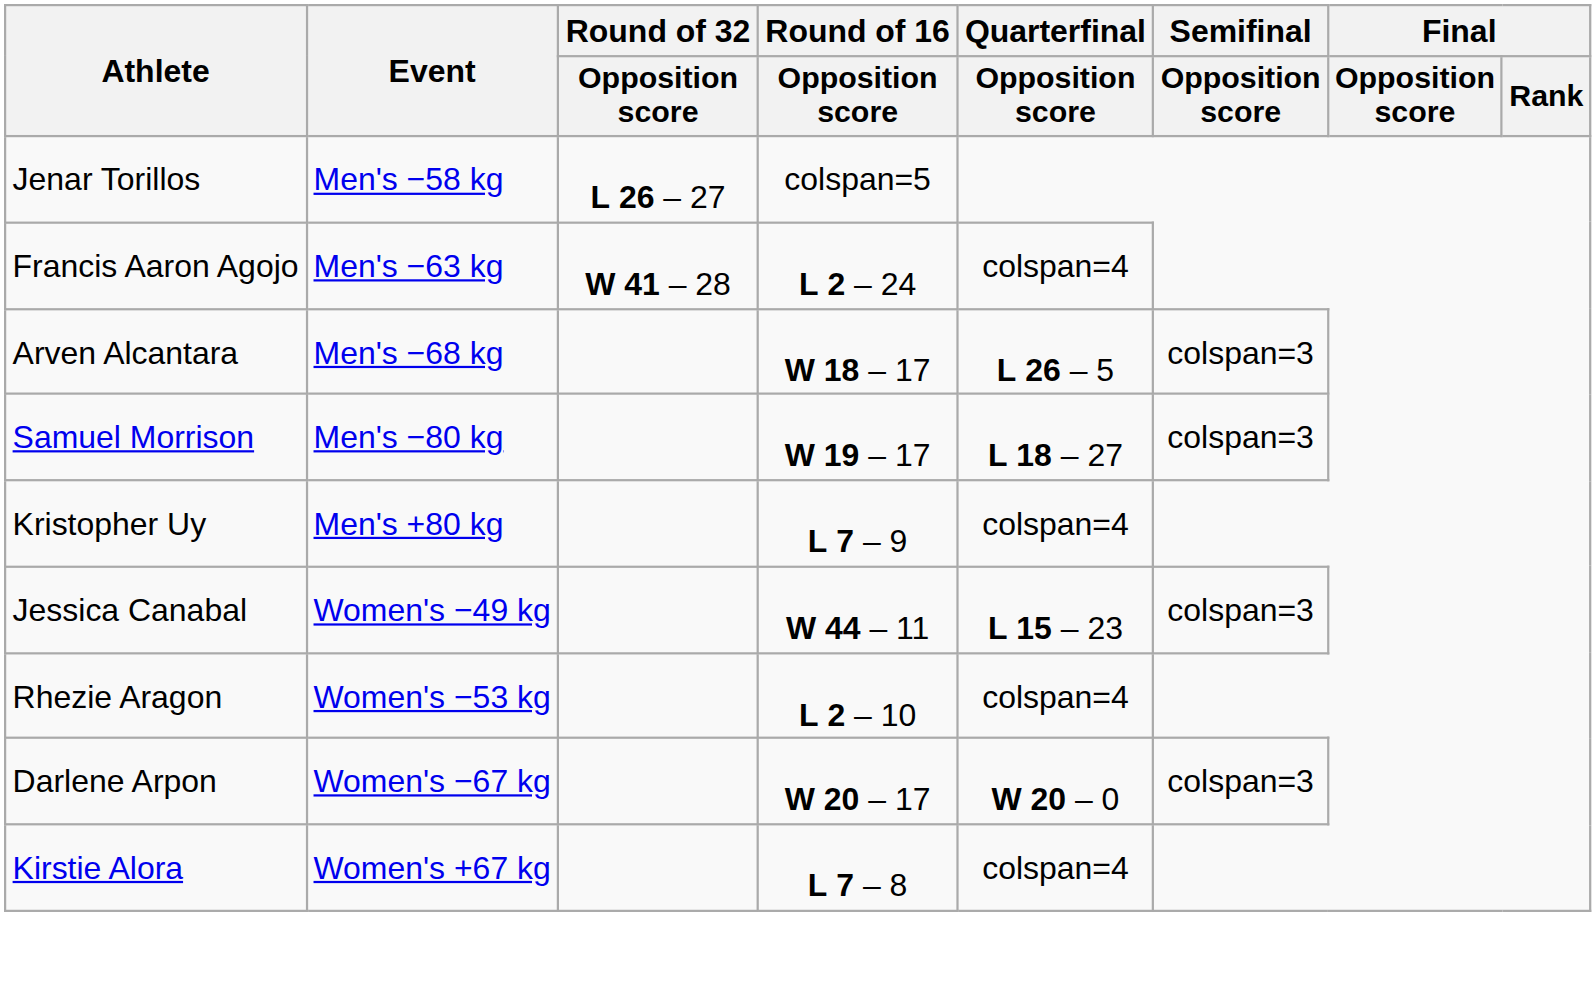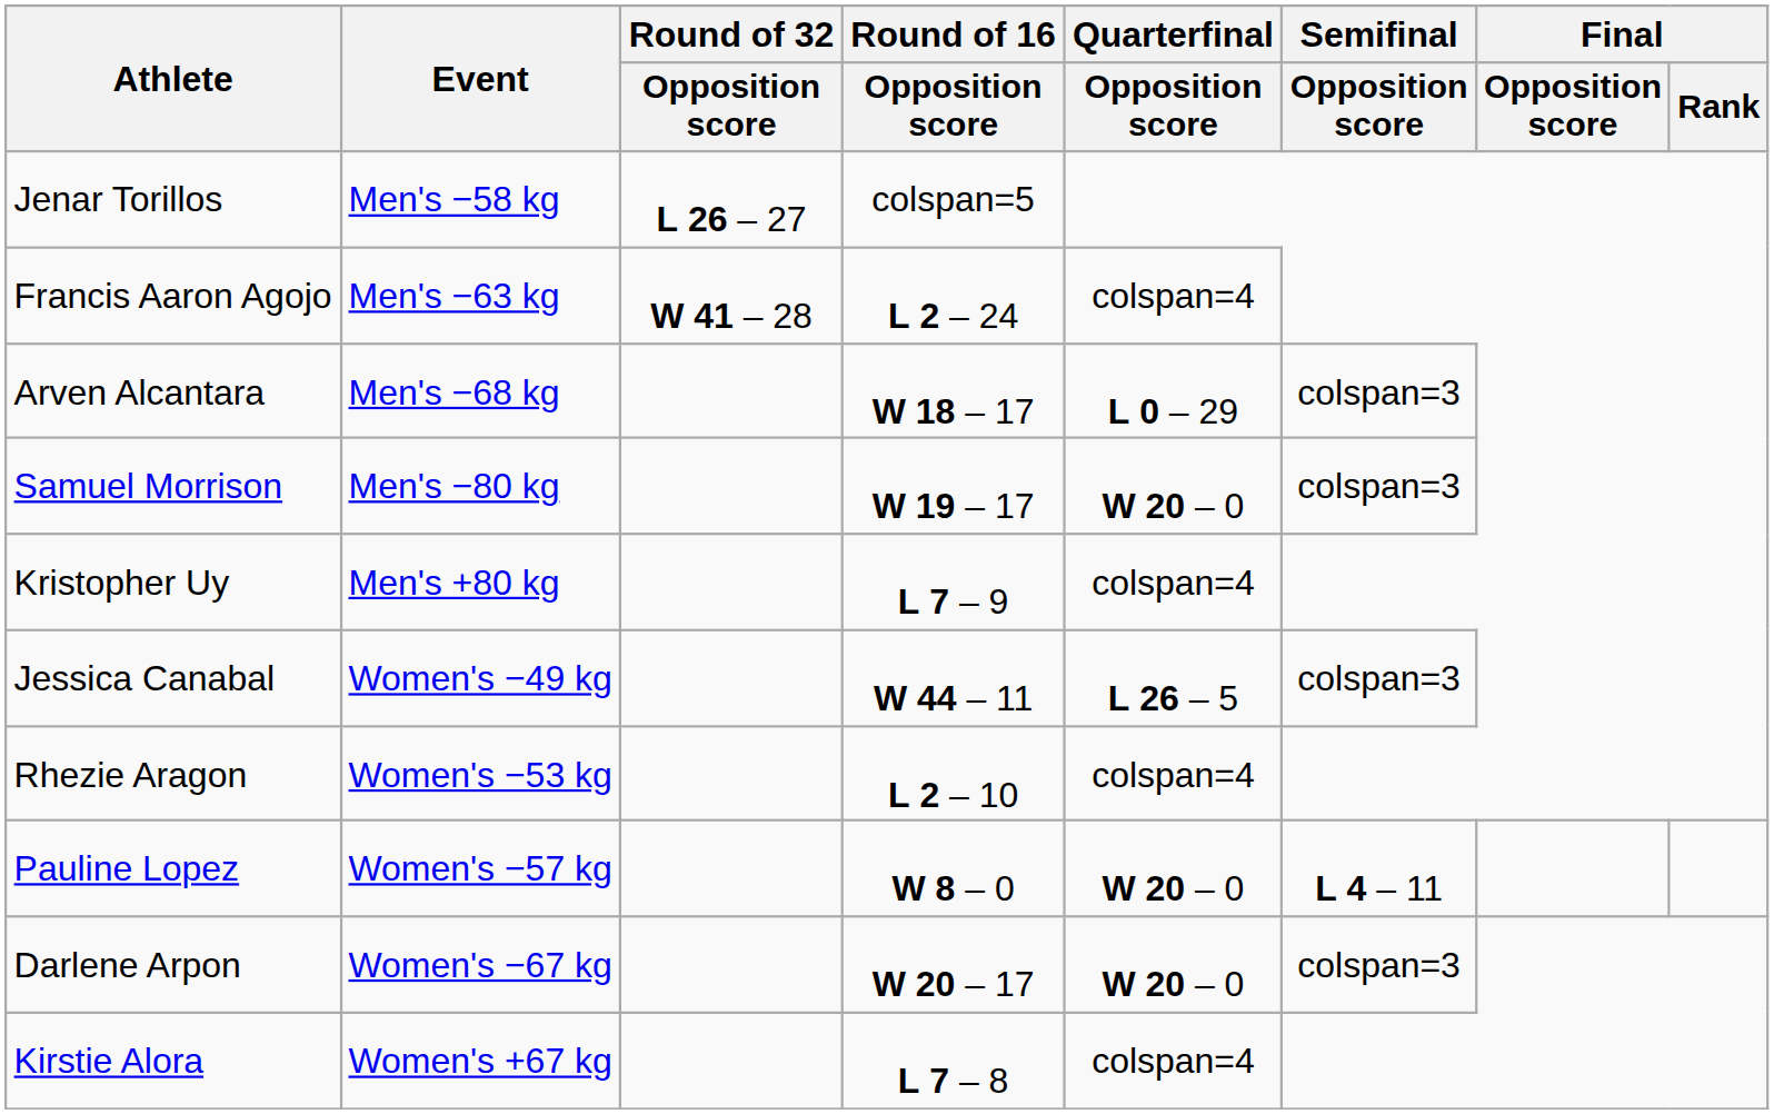Arven Alcantara | Quarterfinal / Opposition score: L 26 – 5 -> L 0 – 29
Samuel Morrison | Quarterfinal / Opposition score: L 18 – 27 -> W 20 – 0
Jessica Canabal | Quarterfinal / Opposition score: L 15 – 23 -> L 26 – 5
+ row: Pauline Lopez | Women's −57 kg | W 8 – 0 | W 20 – 0 | L 4 – 11
